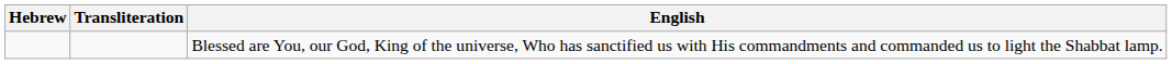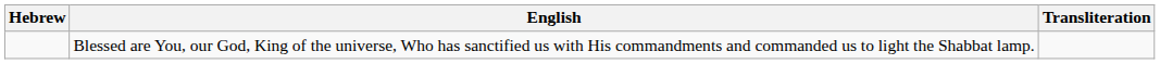columns swapped: Transliteration <-> English
